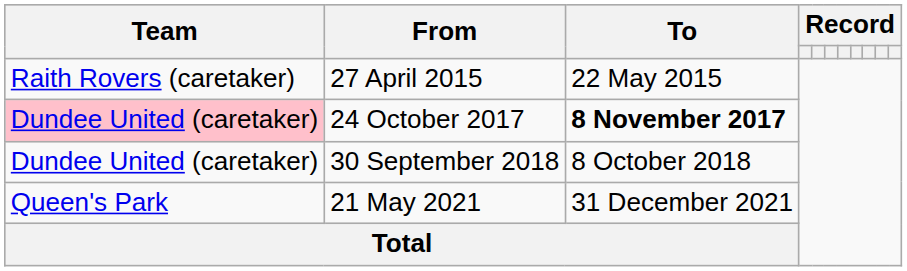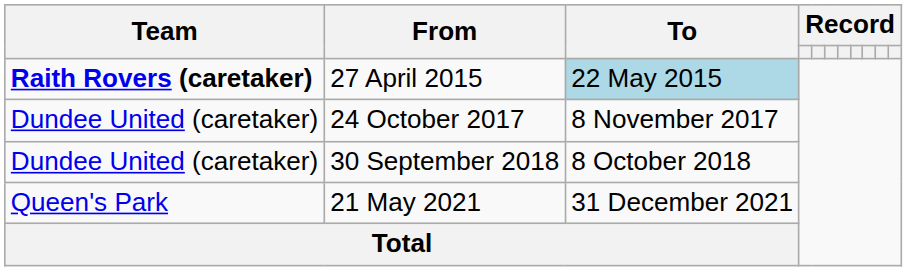27 April 2015 | Team: normal -> bold
27 April 2015 | To: no background -> lightblue background
24 October 2017 | Team: pink background -> no background
24 October 2017 | To: bold -> normal
